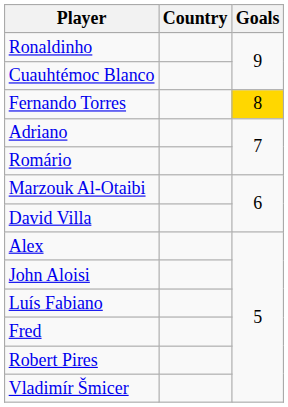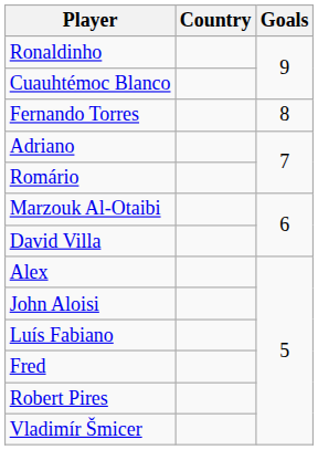Fernando Torres | Goals: gold background -> no background
